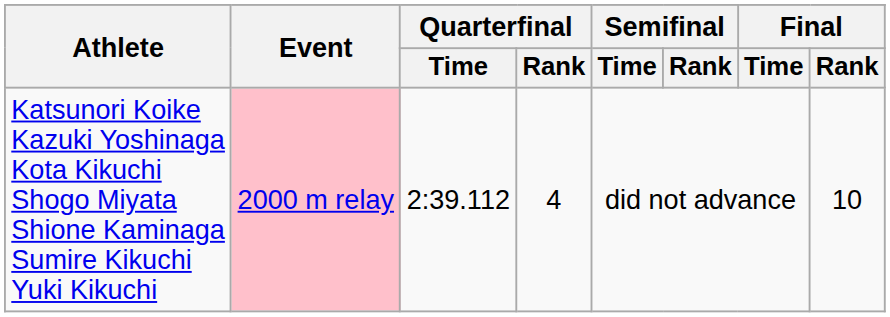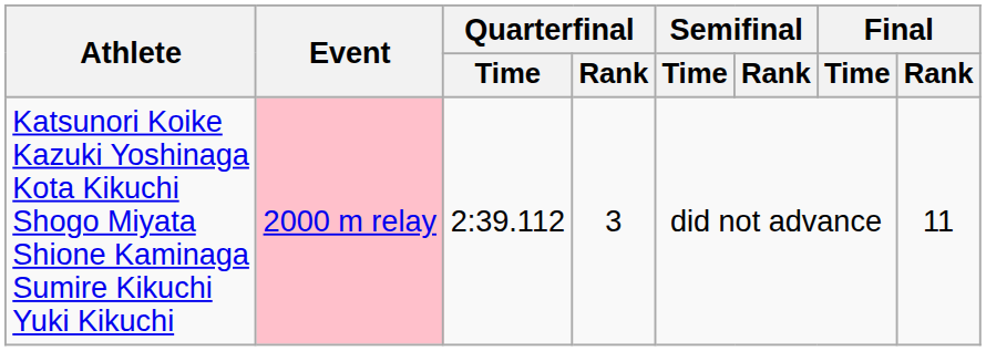row 3 | Quarterfinal / Rank: 4 -> 3
row 3 | Final / Rank: 10 -> 11
